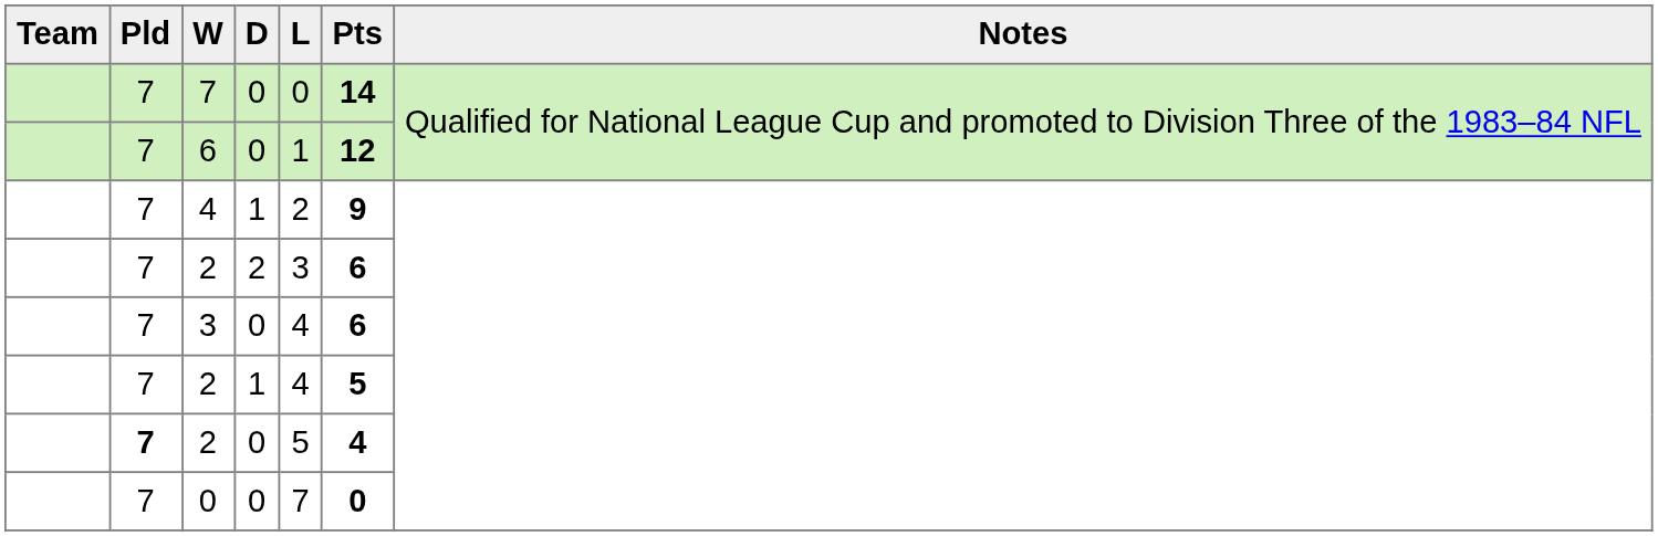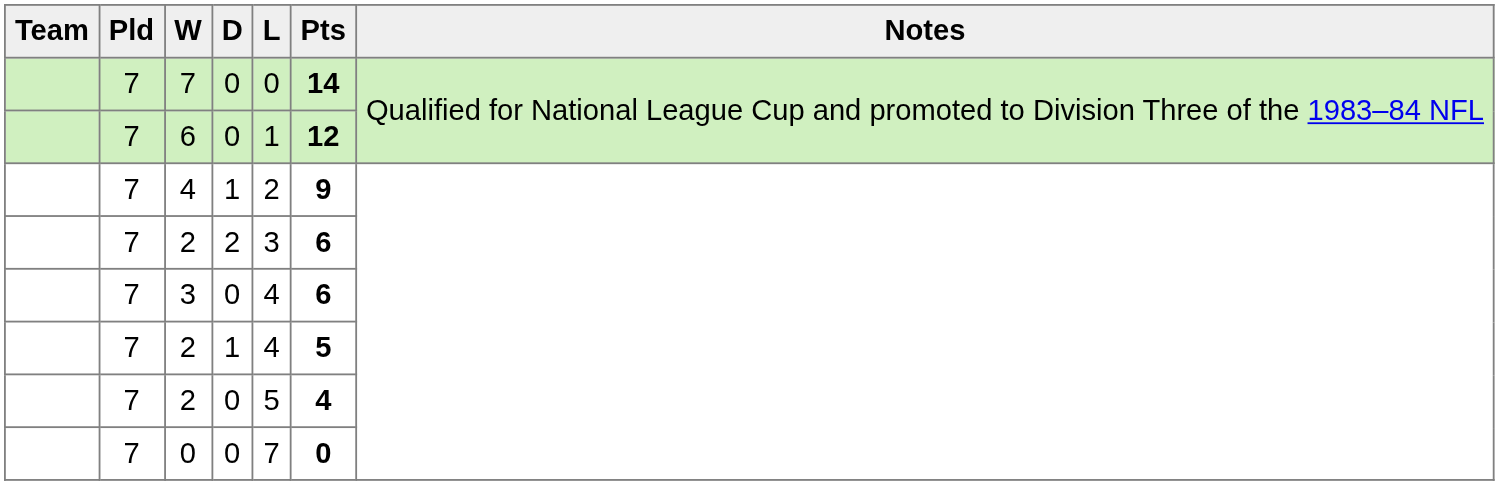2 / 0 | Pld: bold -> normal
